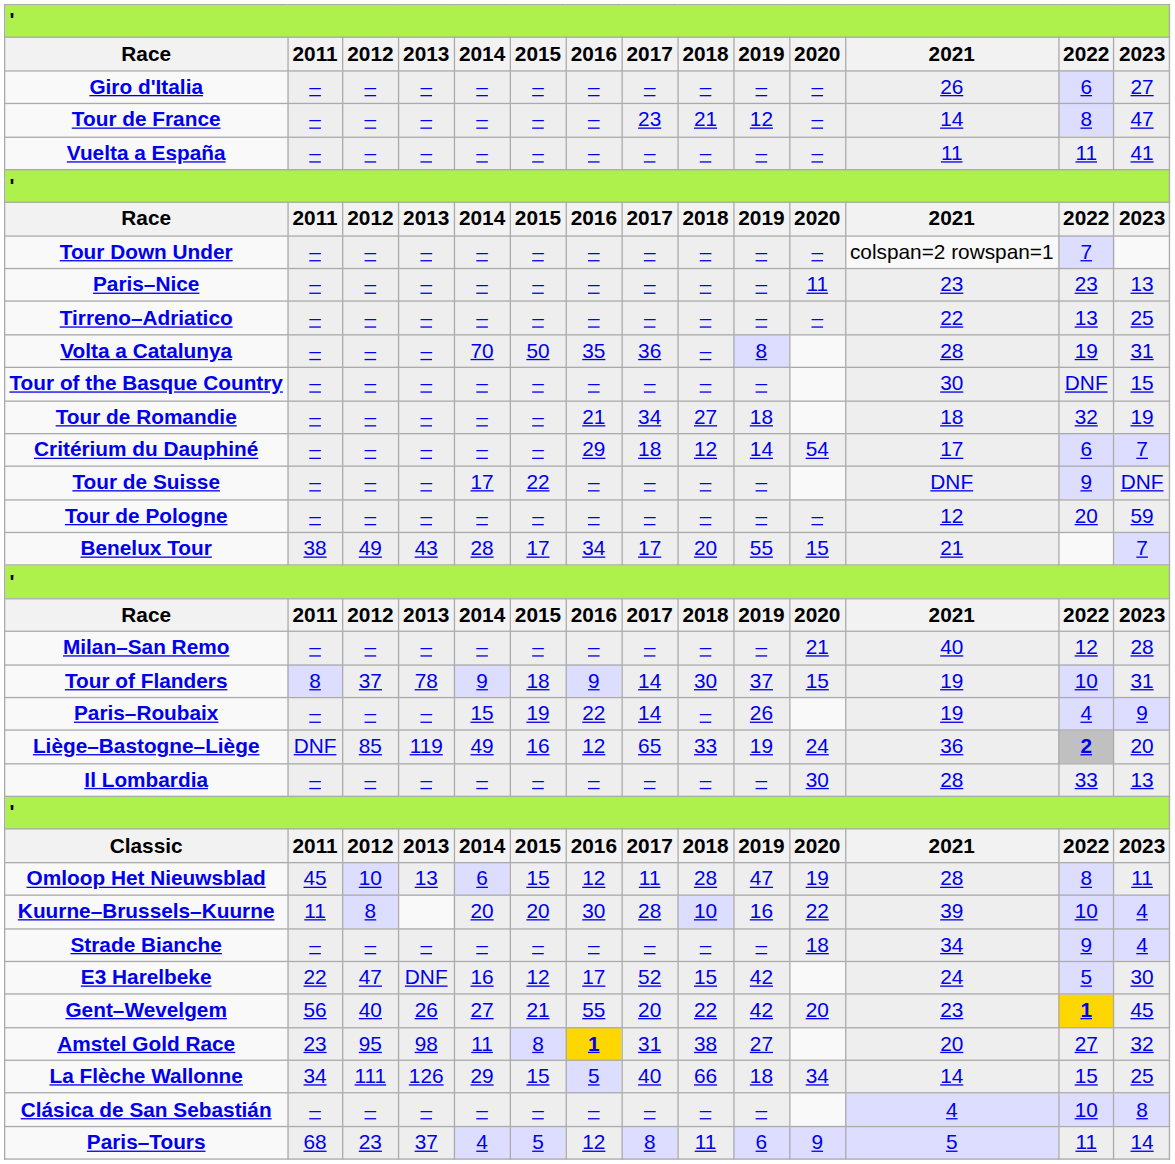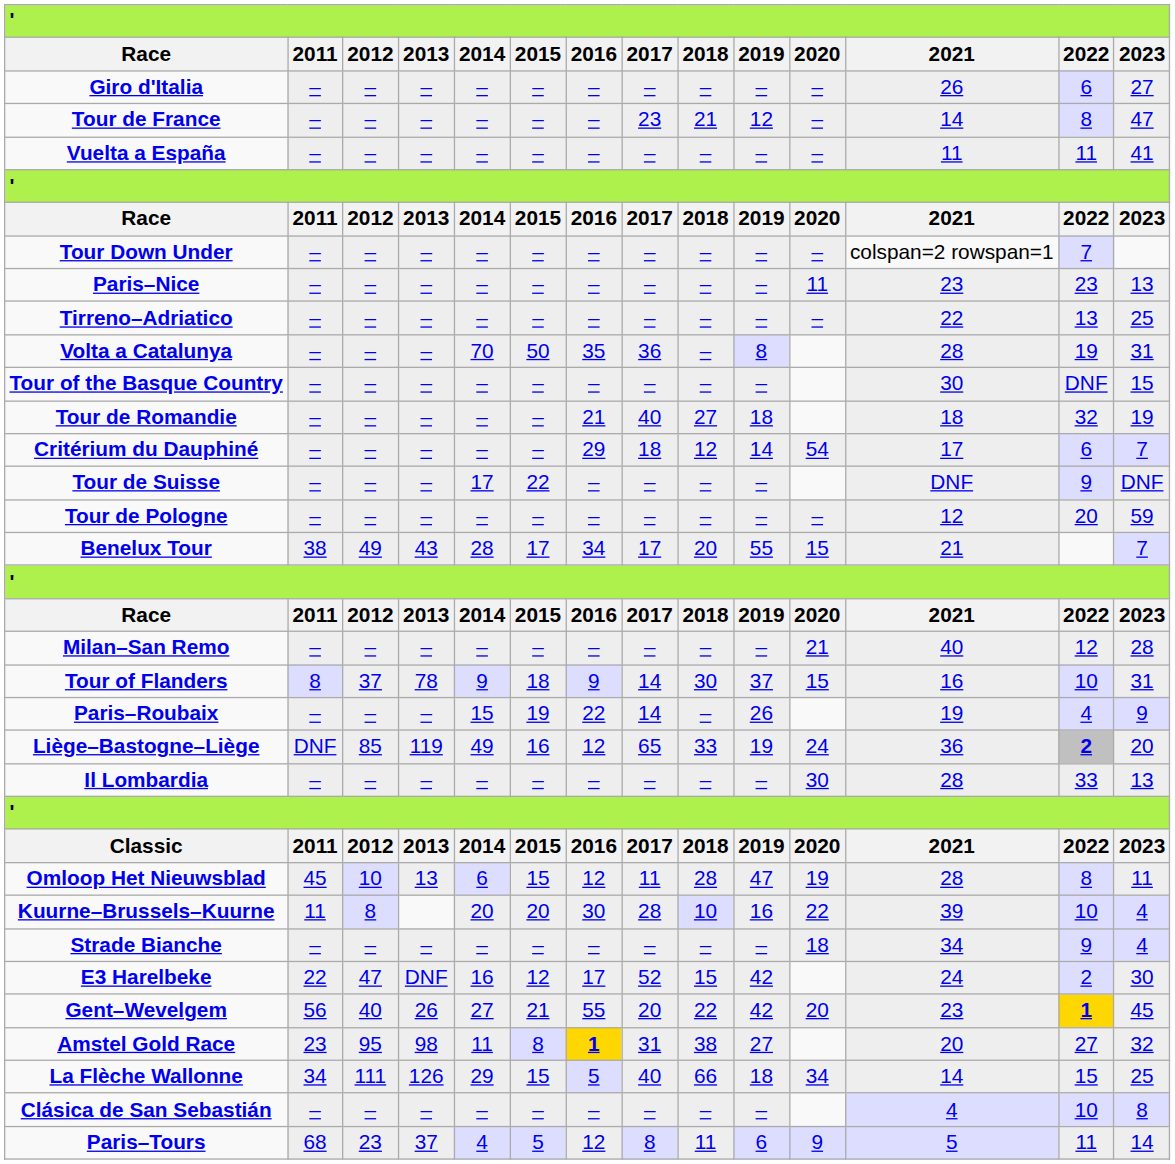Tour de Romandie | 2017: 34 -> 40
Tour of Flanders | 2021: 19 -> 16
E3 Harelbeke | 2022: 5 -> 2
